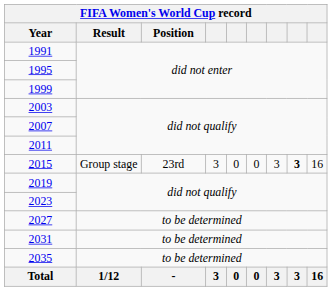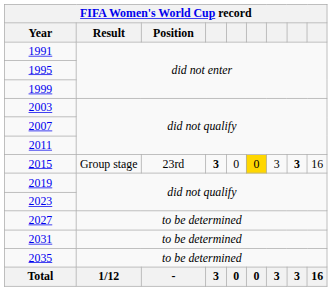2015 | column 4: normal -> bold
2015 | column 6: no background -> gold background
